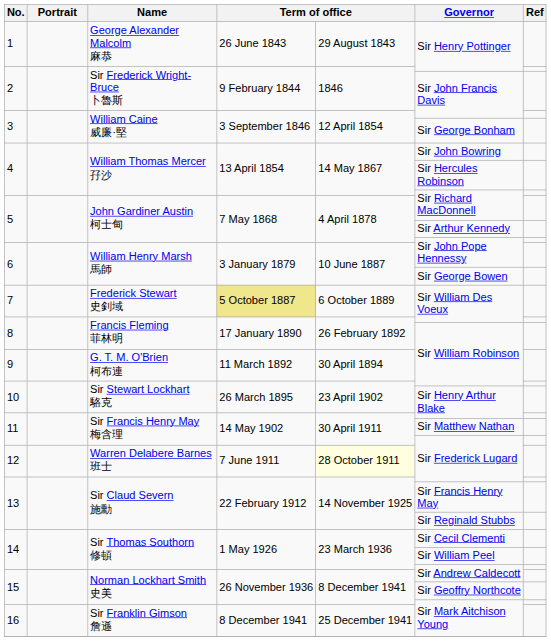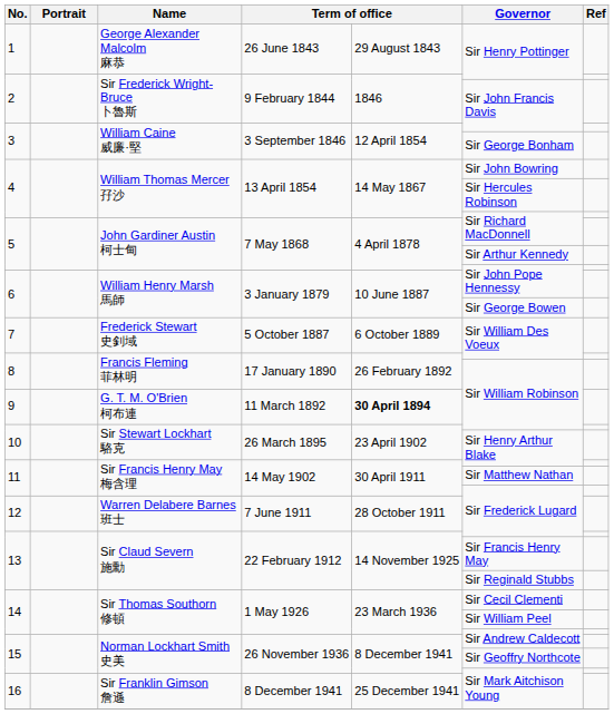7 | column 4: khaki background -> no background
9 | column 5: normal -> bold
12 | column 5: lightyellow background -> no background
